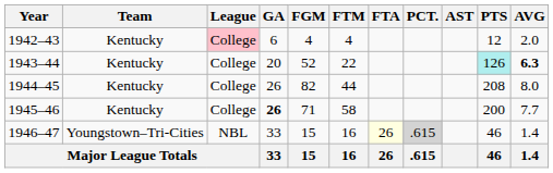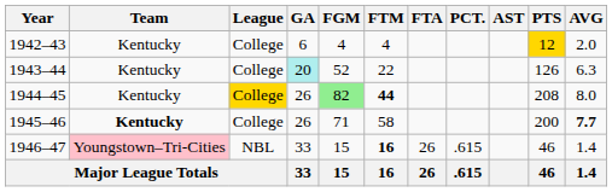1942–43 | League: pink background -> no background
1942–43 | PTS: no background -> gold background
1943–44 | GA: no background -> paleturquoise background
1943–44 | PTS: paleturquoise background -> no background
1943–44 | AVG: bold -> normal
1944–45 | League: no background -> gold background
1944–45 | FGM: no background -> lightgreen background
1944–45 | FTM: normal -> bold
1945–46 | Team: normal -> bold
1945–46 | GA: bold -> normal
1945–46 | AVG: normal -> bold
1946–47 | Team: no background -> pink background
1946–47 | FTM: normal -> bold
1946–47 | FTA: lightyellow background -> no background
1946–47 | PCT.: lightgrey background -> no background
